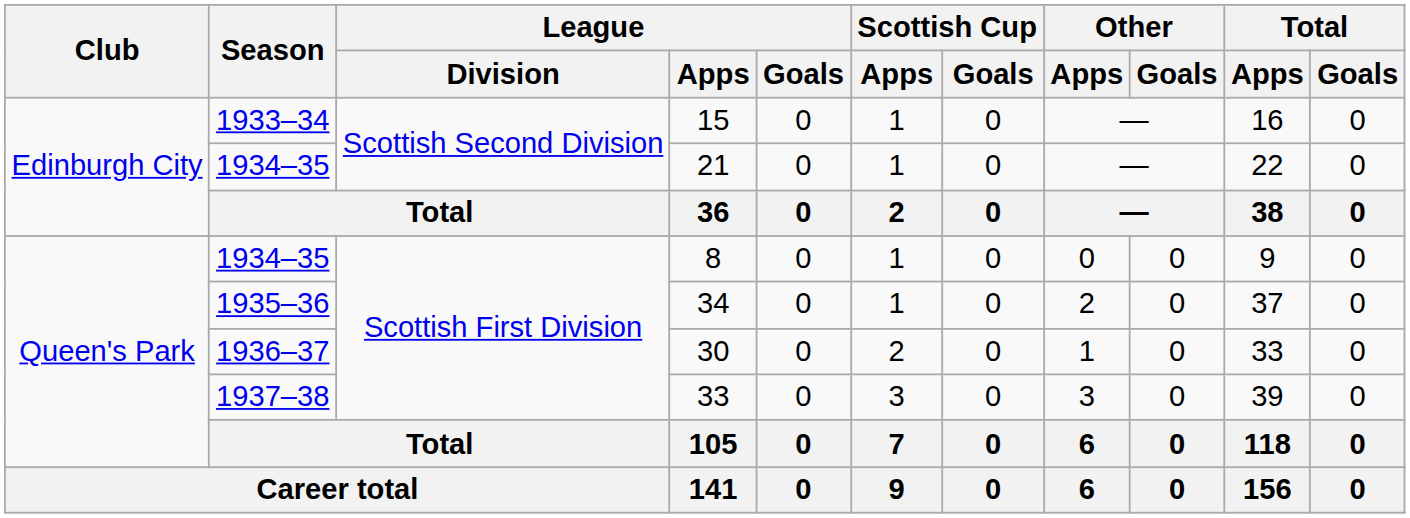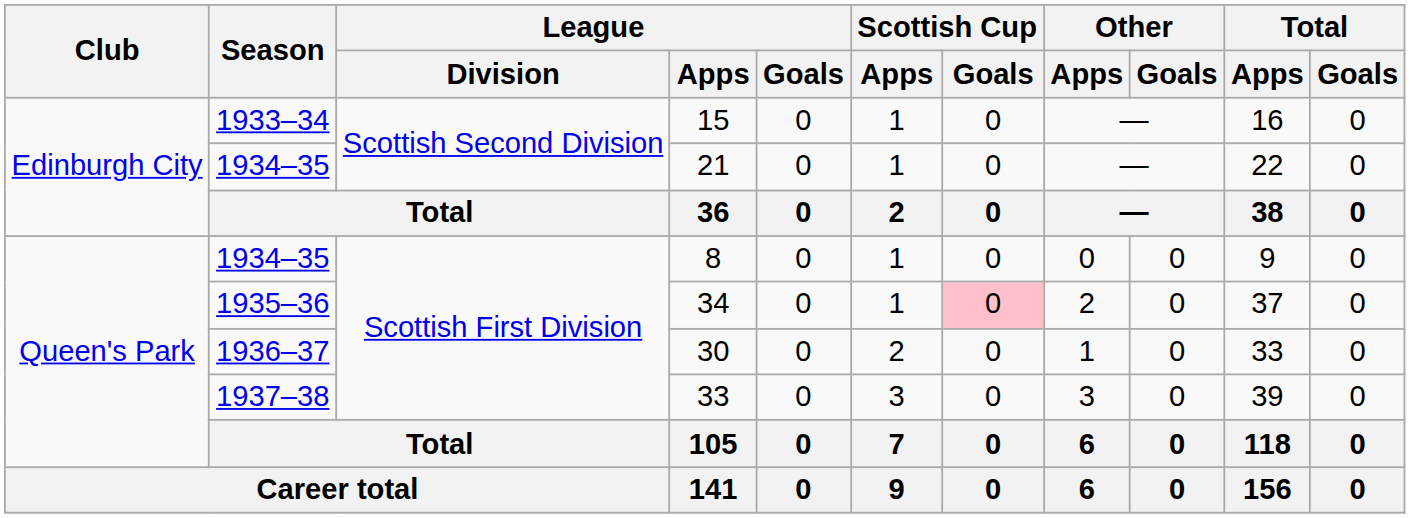34 | Scottish Cup / Goals: no background -> pink background
